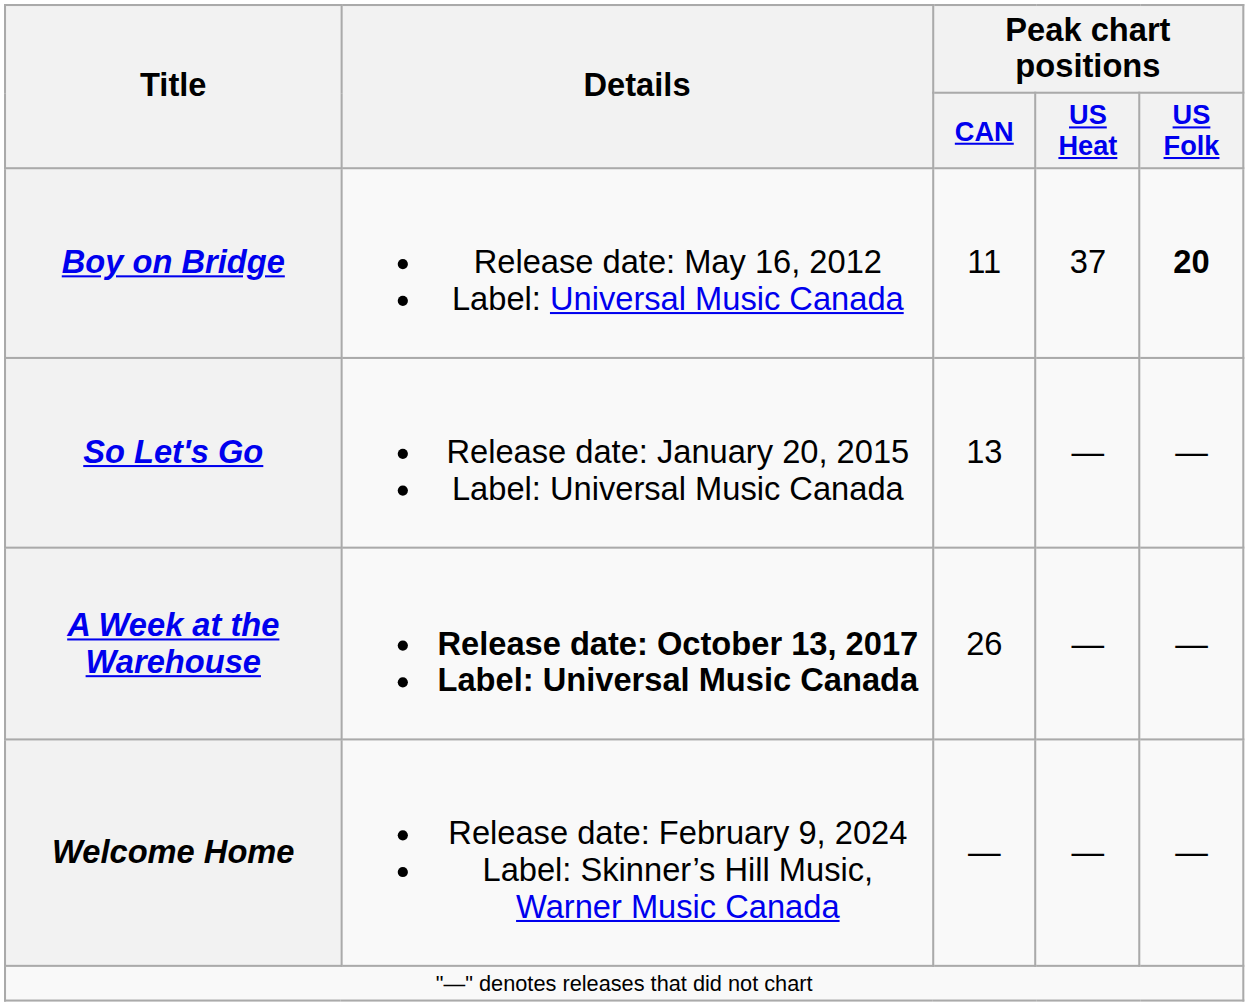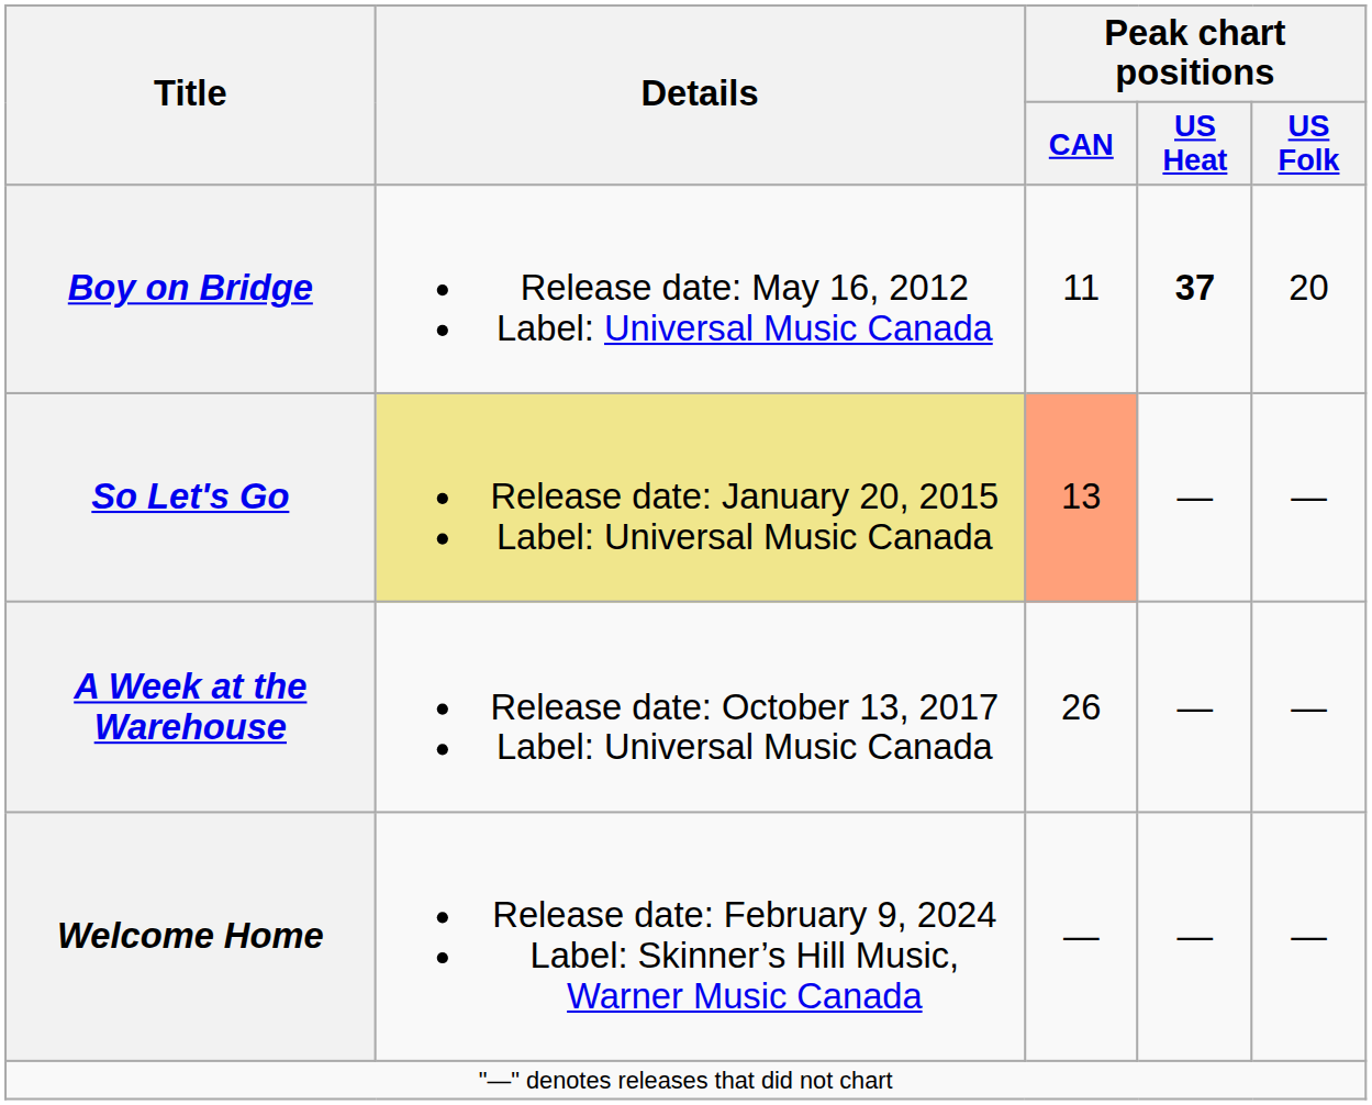Boy on Bridge | Peak chart positions / US Heat: normal -> bold
Boy on Bridge | Peak chart positions / US Folk: bold -> normal
So Let's Go | Details: no background -> khaki background
So Let's Go | Peak chart positions / CAN: no background -> lightsalmon background
A Week at the Warehouse | Details: bold -> normal
